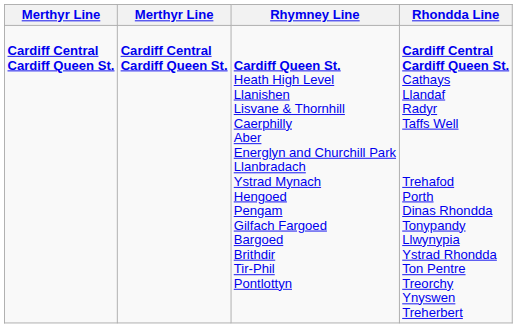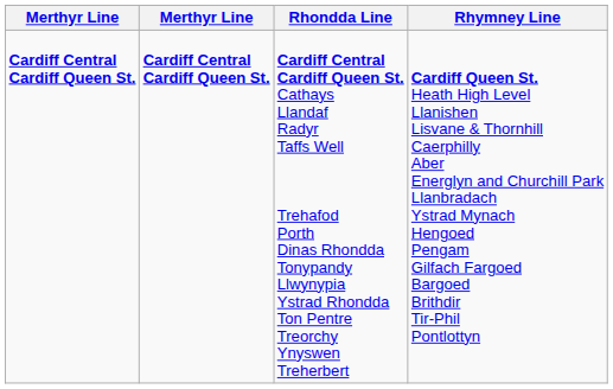columns swapped: Rhondda Line <-> Rhymney Line
